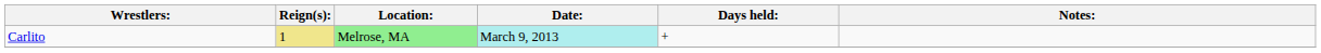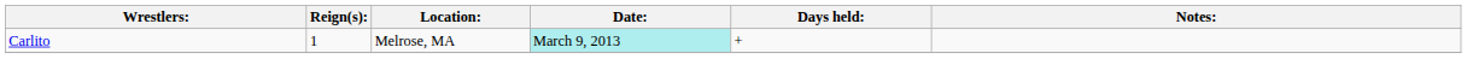Carlito | Reign(s):: khaki background -> no background
Carlito | Location:: lightgreen background -> no background
